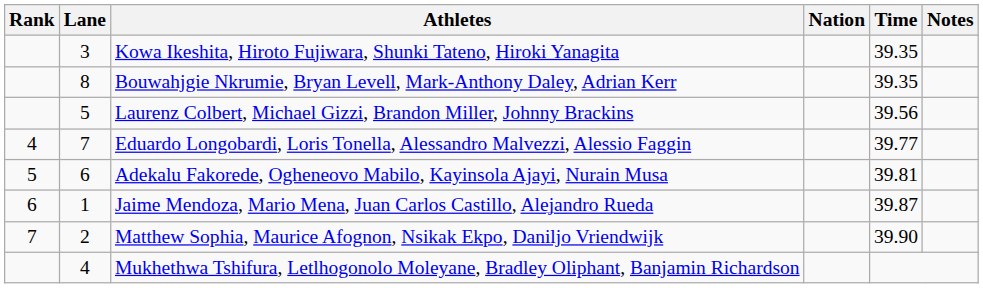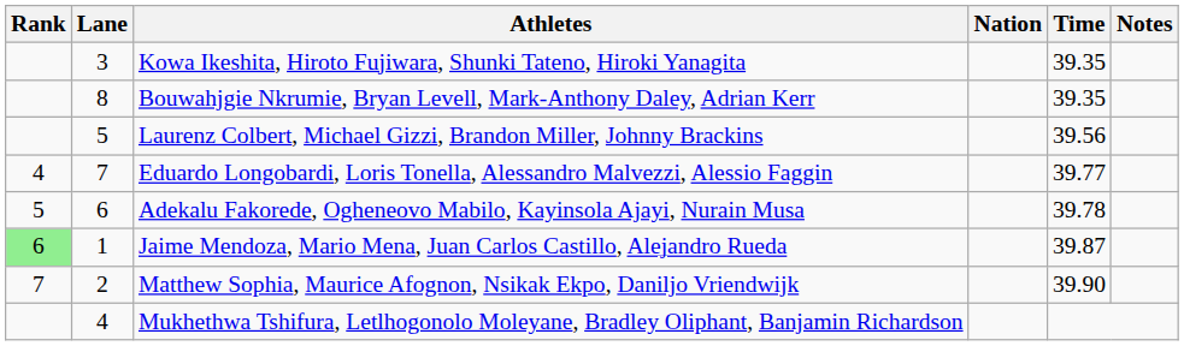row 6 | Time: 39.81 -> 39.78
row 7 | Rank: no background -> lightgreen background
